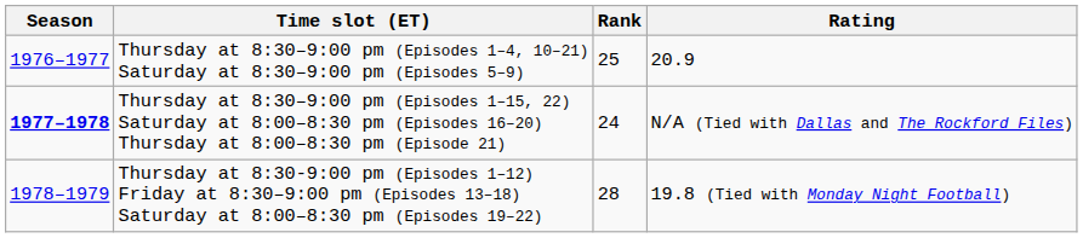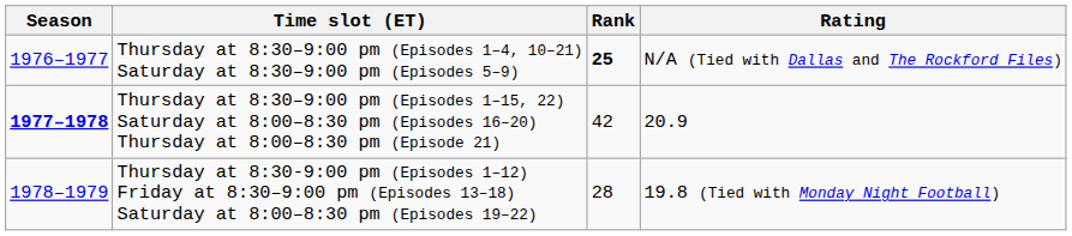row 2 | Rank: normal -> bold
row 2 | Rating: 20.9 -> N/A (Tied with Dallas and The Rockford Files)
row 3 | Rank: 24 -> 42
row 3 | Rating: N/A (Tied with Dallas and The Rockford Files) -> 20.9
